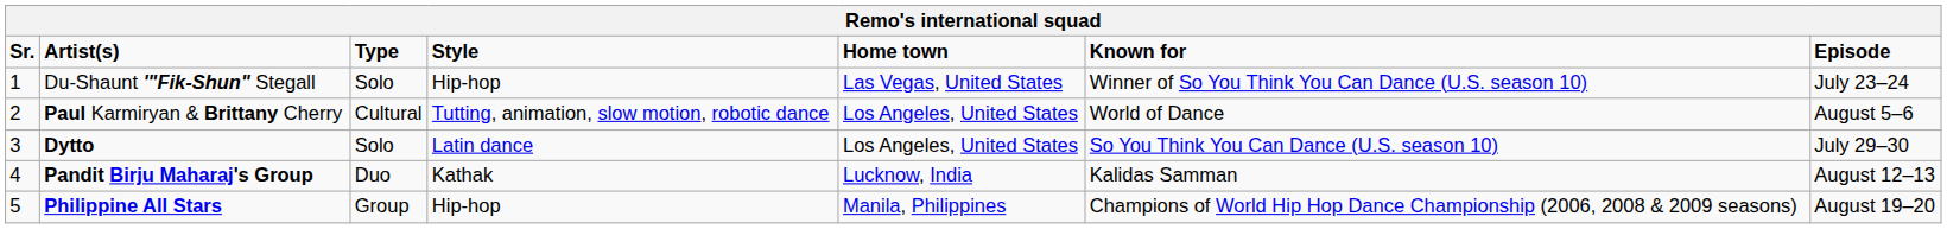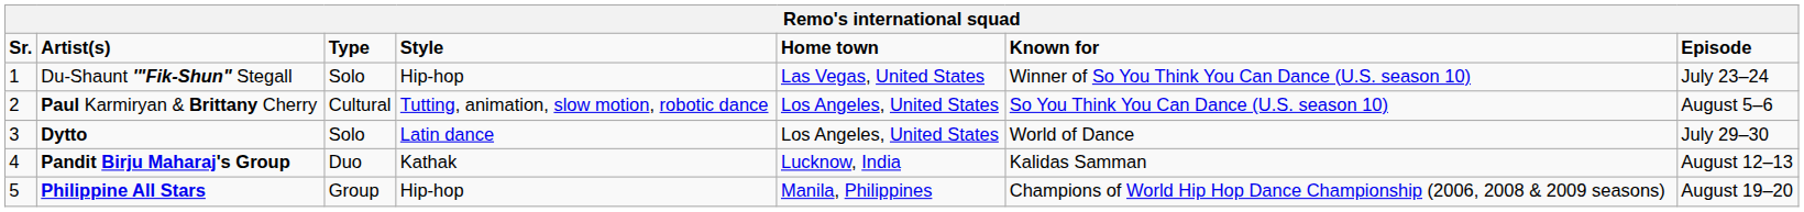Paul Karmiryan & Brittany Cherry | Known for: World of Dance -> So You Think You Can Dance (U.S. season 10)
Dytto | Known for: So You Think You Can Dance (U.S. season 10) -> World of Dance
